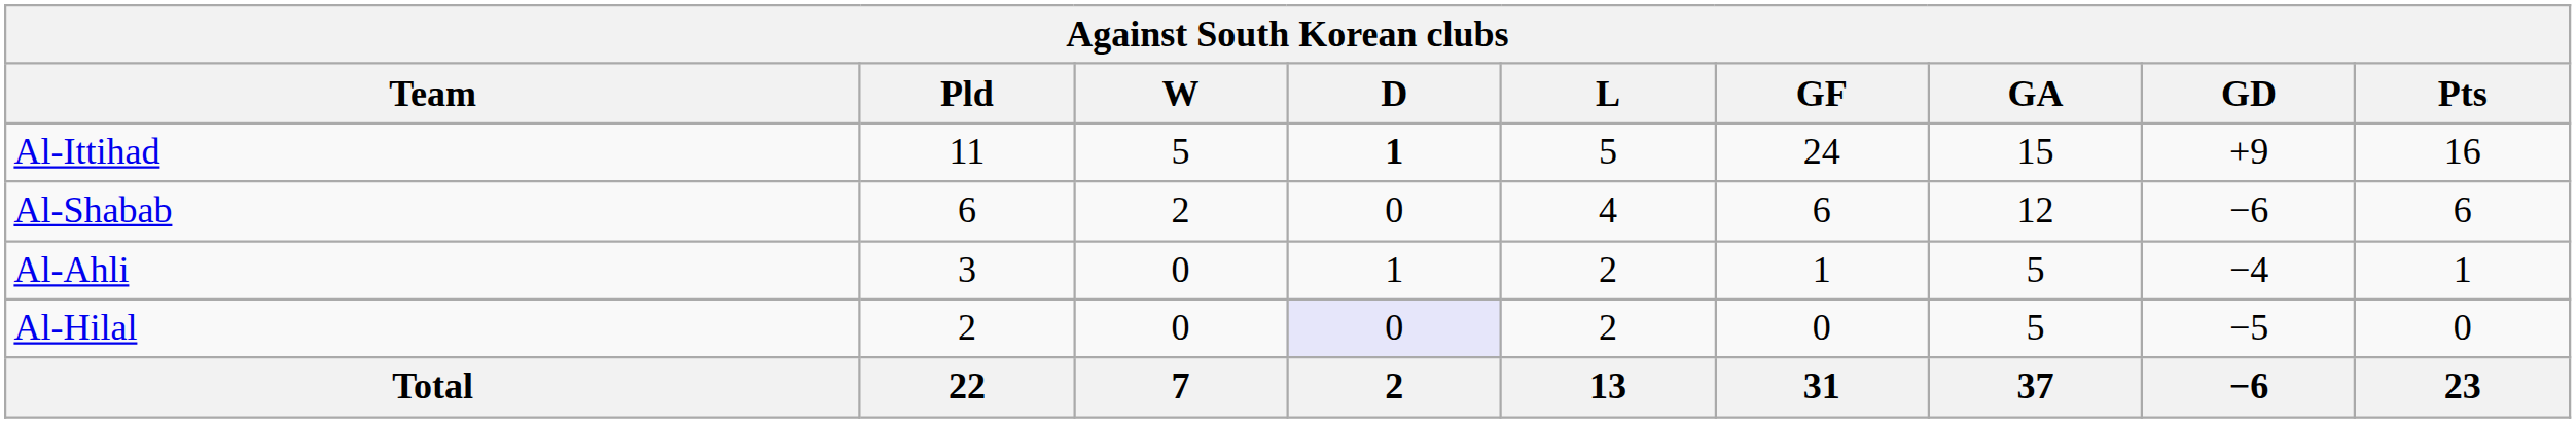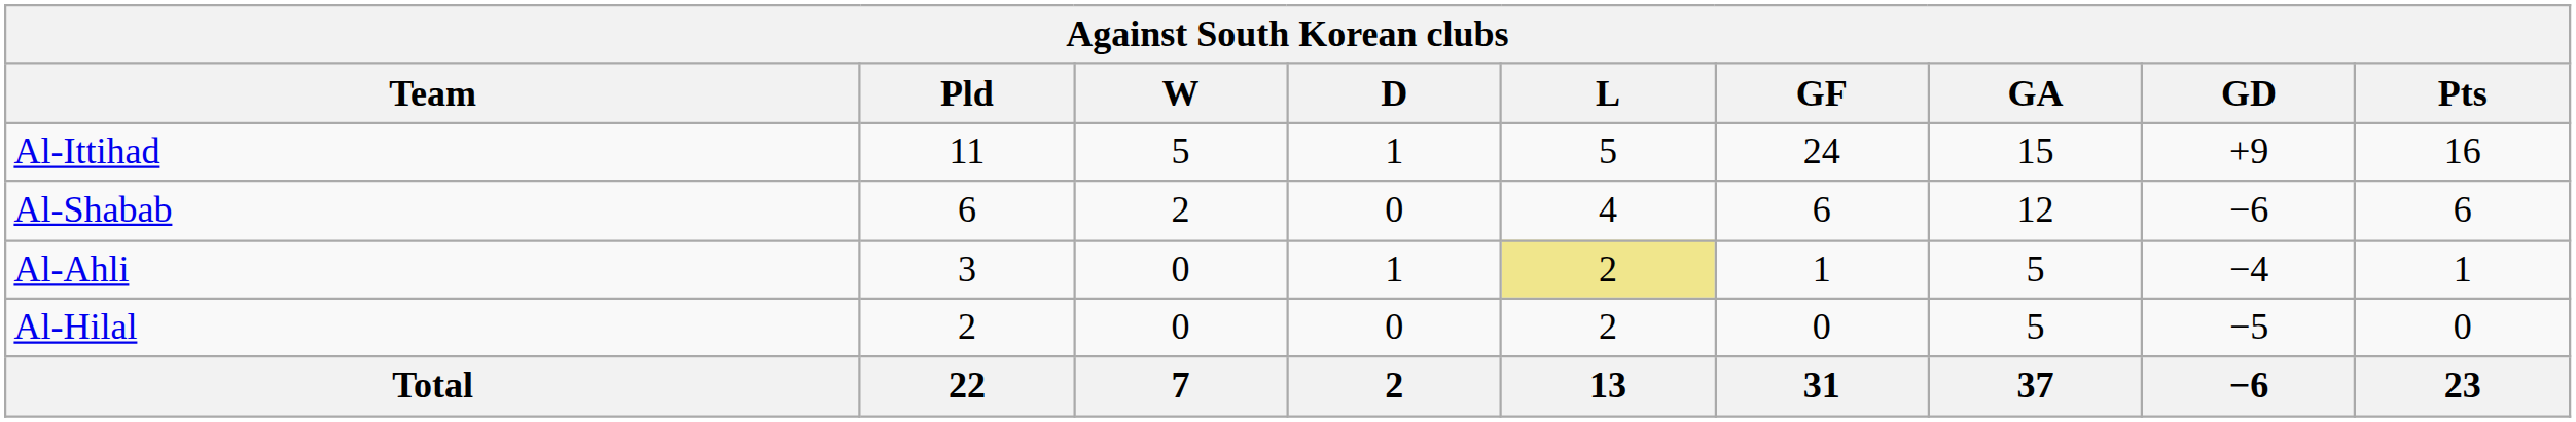Al-Ittihad | D: bold -> normal
Al-Ahli | L: no background -> khaki background
Al-Hilal | D: lavender background -> no background
